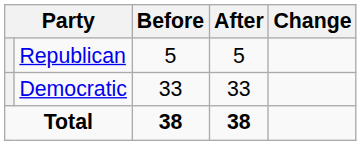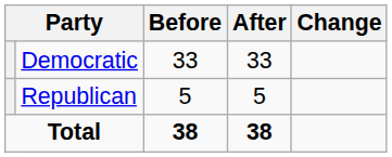rows swapped: Democratic <-> Republican
